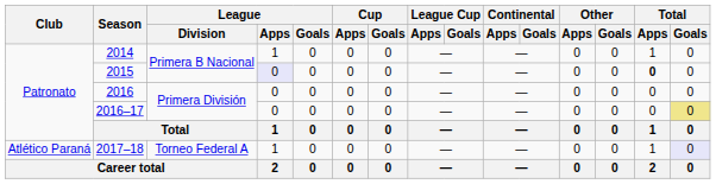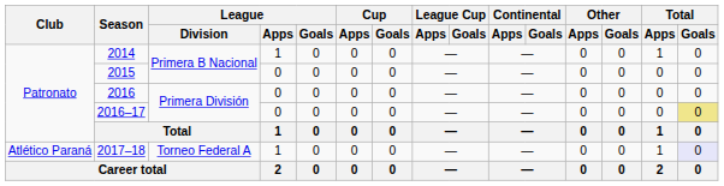2015 | League / Apps: lavender background -> no background
2015 | Total / Apps: bold -> normal
